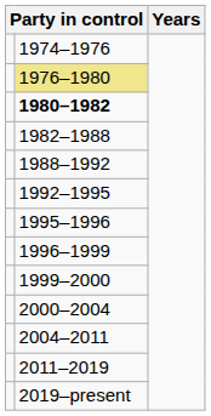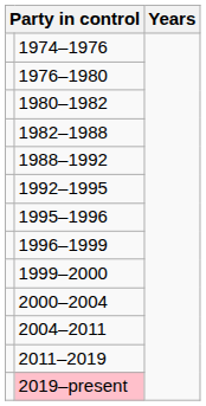1976–1980 | column 2: khaki background -> no background
1980–1982 | column 2: bold -> normal
2019–present | column 2: no background -> pink background
